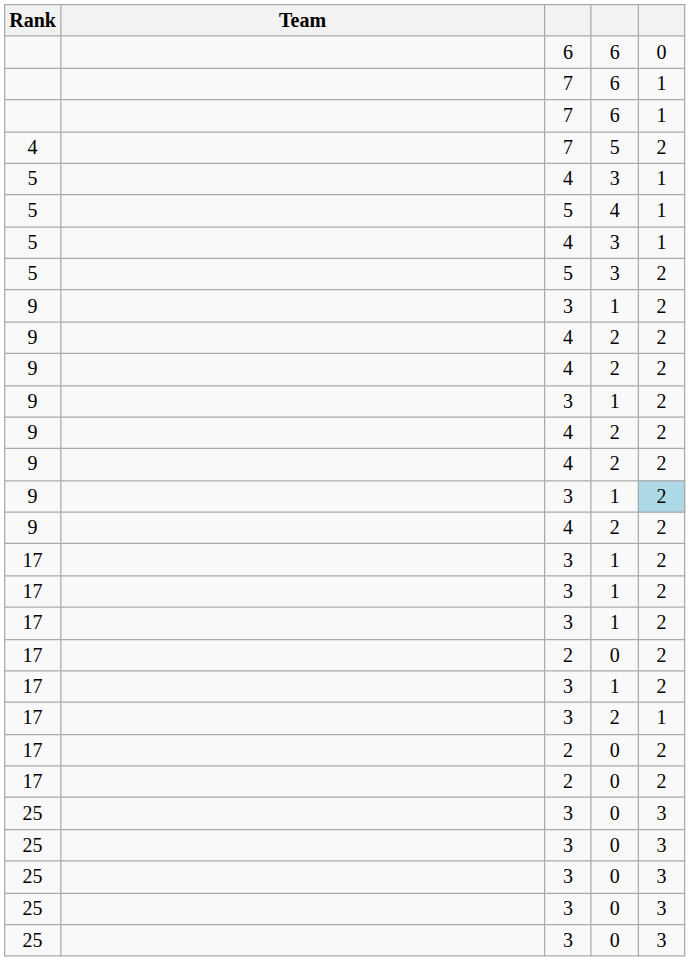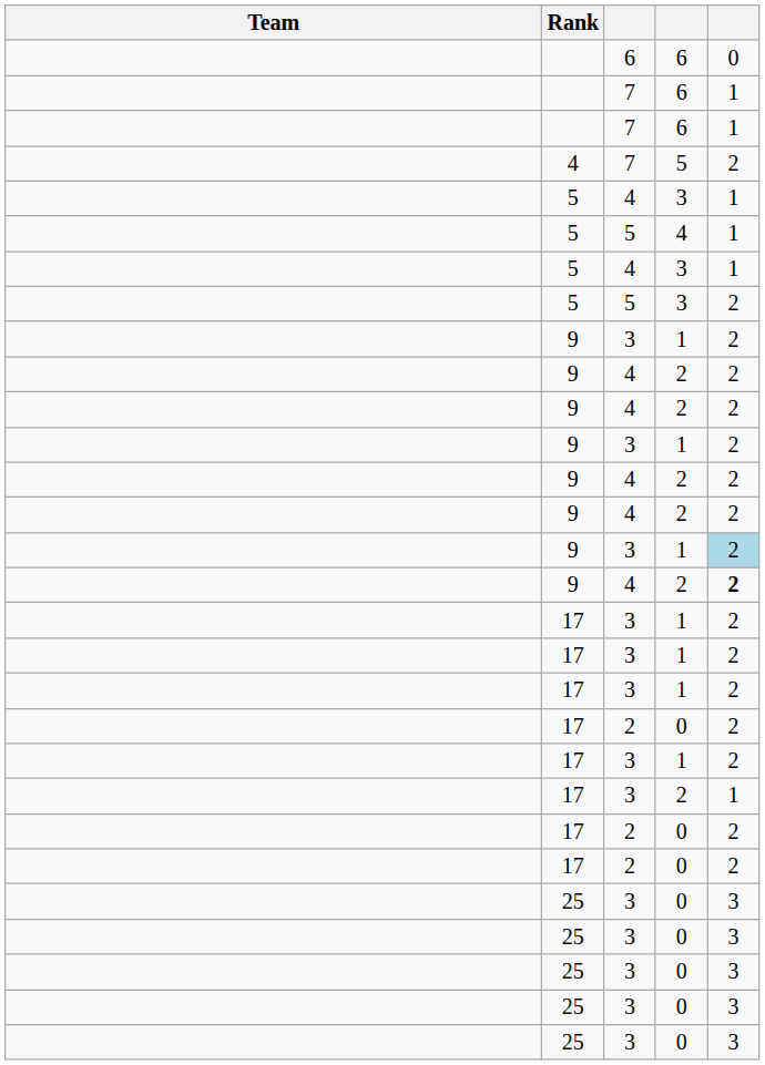columns swapped: Rank <-> Team
row 17 | column 5: normal -> bold
